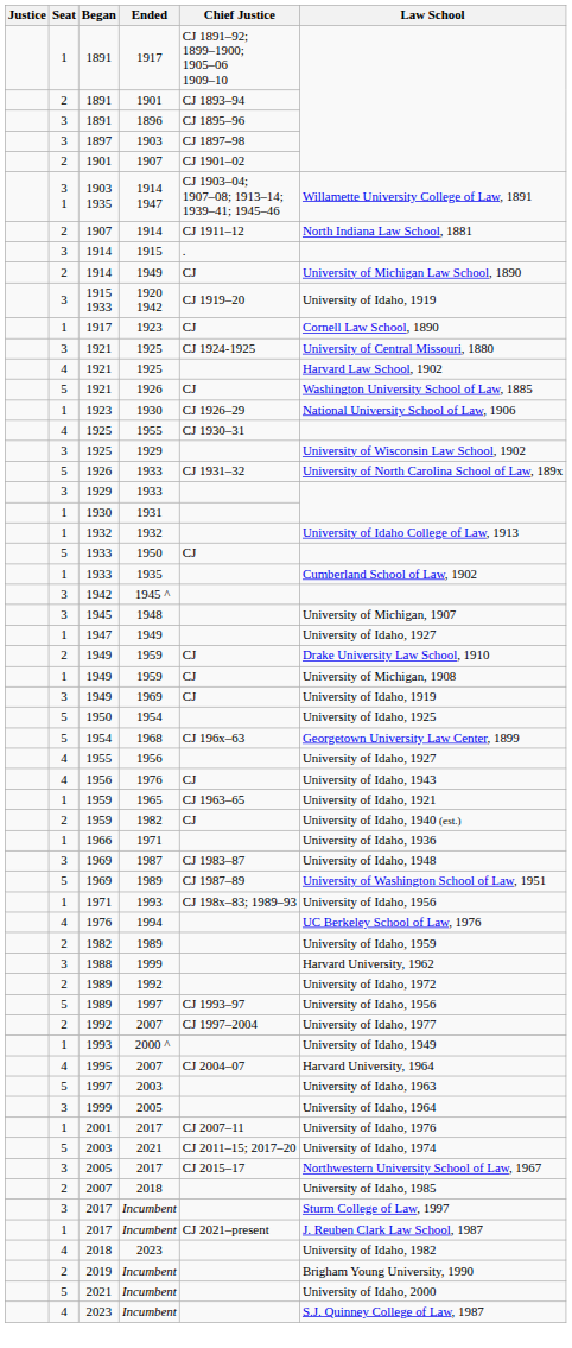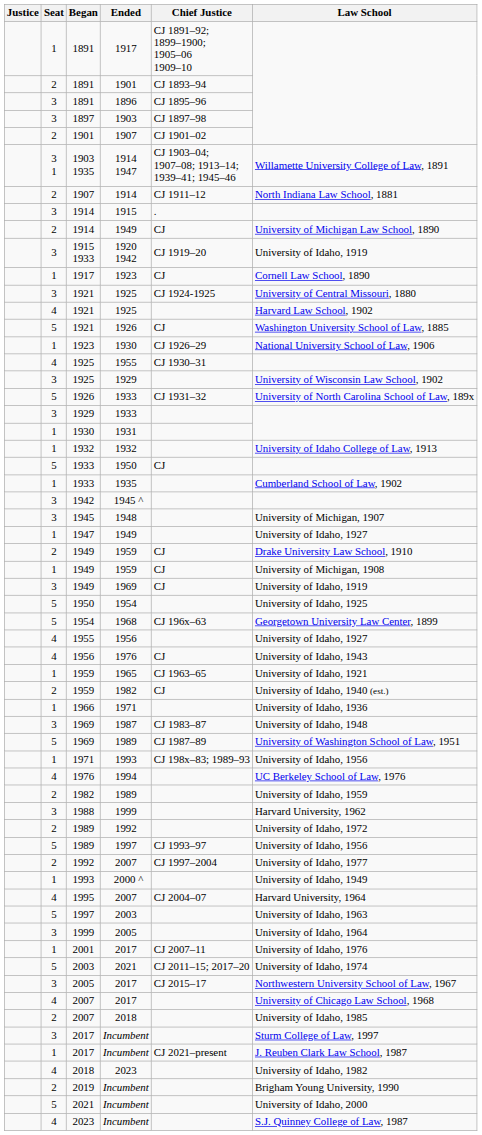+ row: 4 | 2007 | 2017 | University of Chicago Law School, 1968
